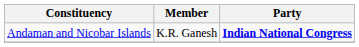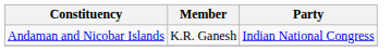Andaman and Nicobar Islands | Party: bold -> normal
